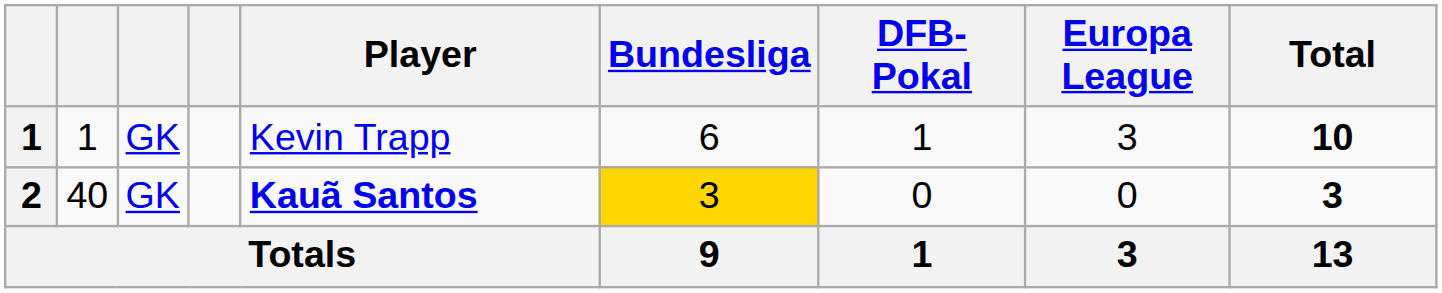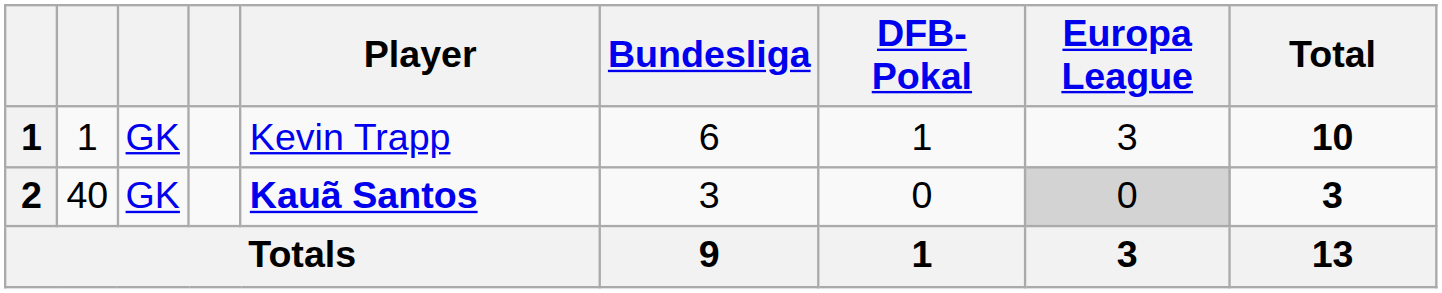2 | Bundesliga: gold background -> no background
2 | Europa League: no background -> lightgrey background
